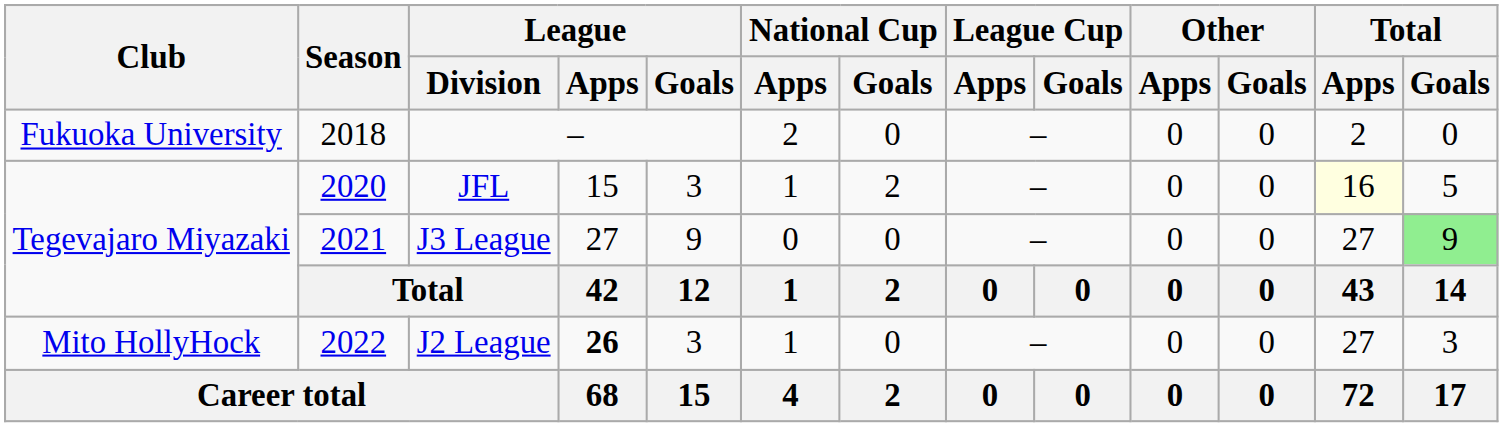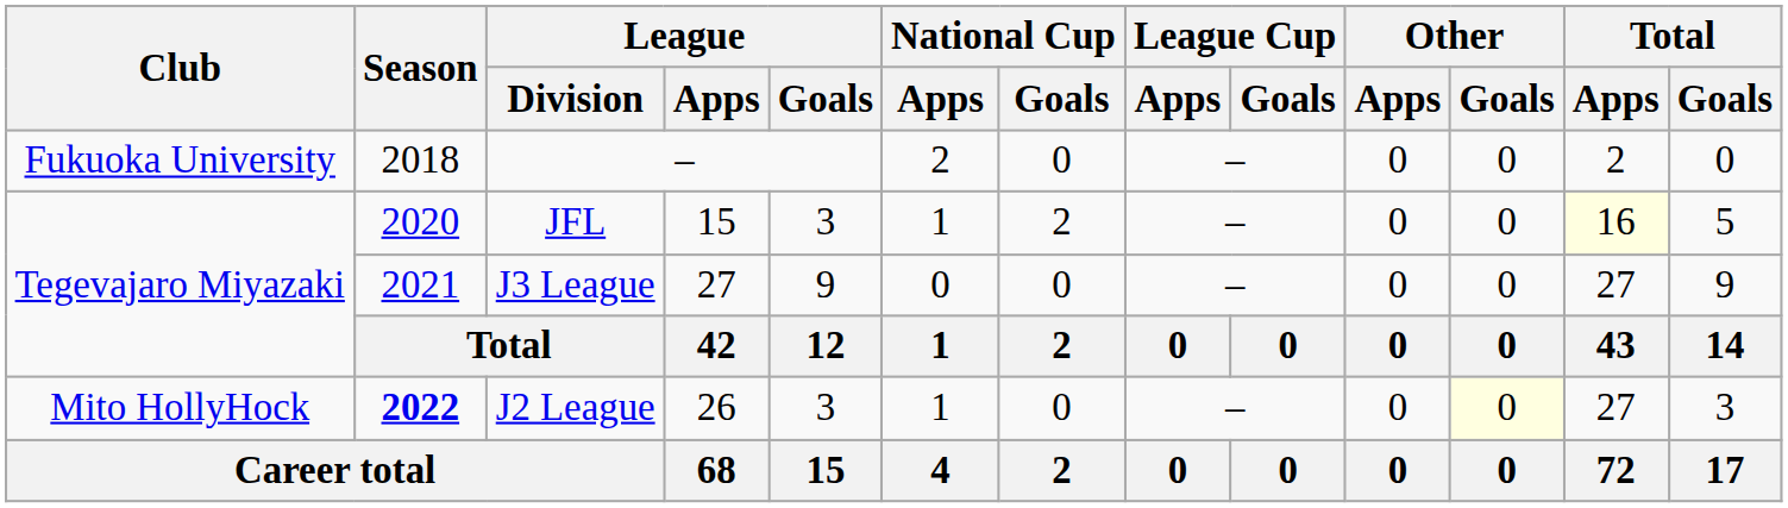J3 League | Total / Goals: lightgreen background -> no background
J2 League | Season: normal -> bold
J2 League | League / Apps: bold -> normal
J2 League | Other / Goals: no background -> lightyellow background
